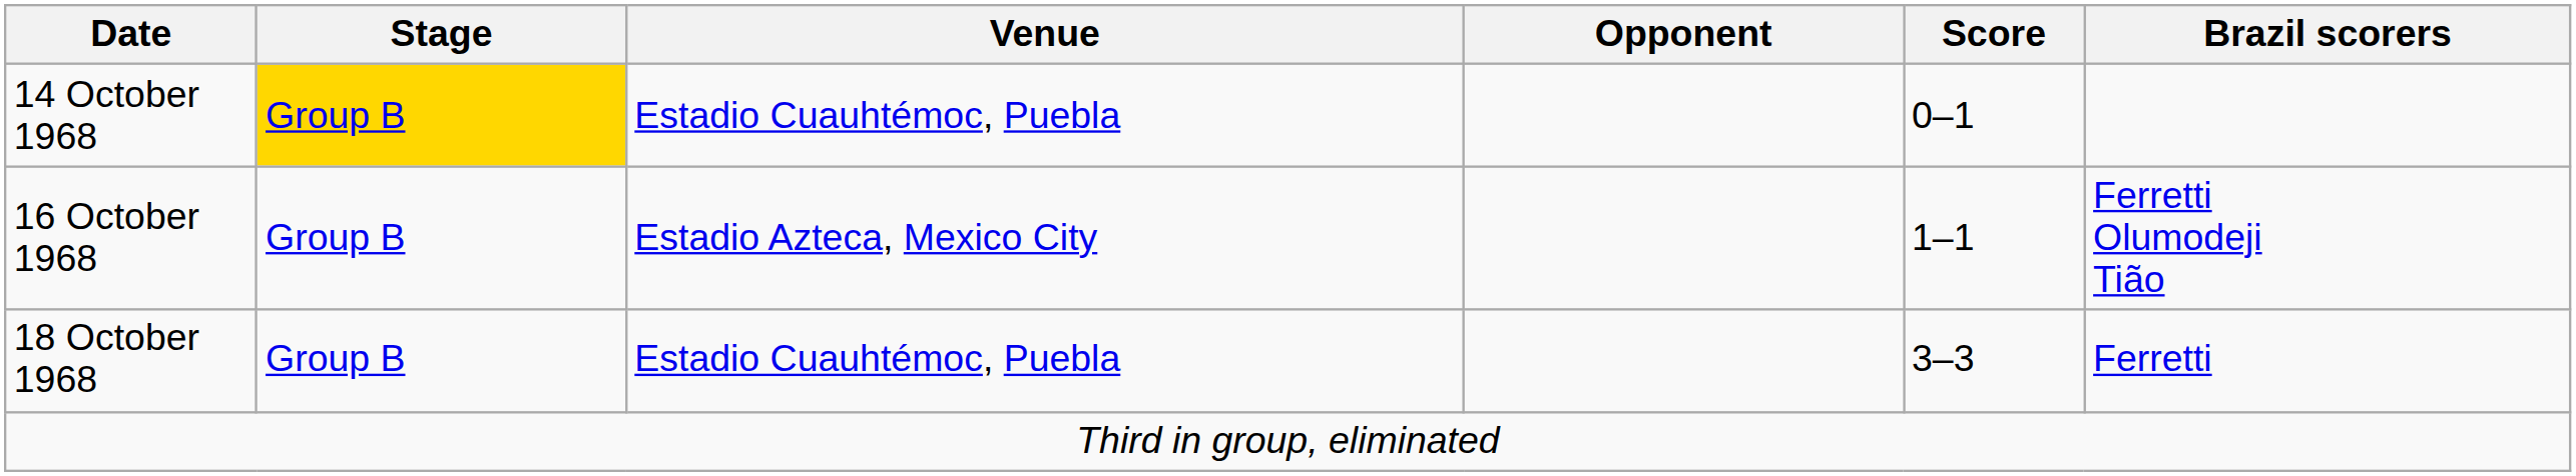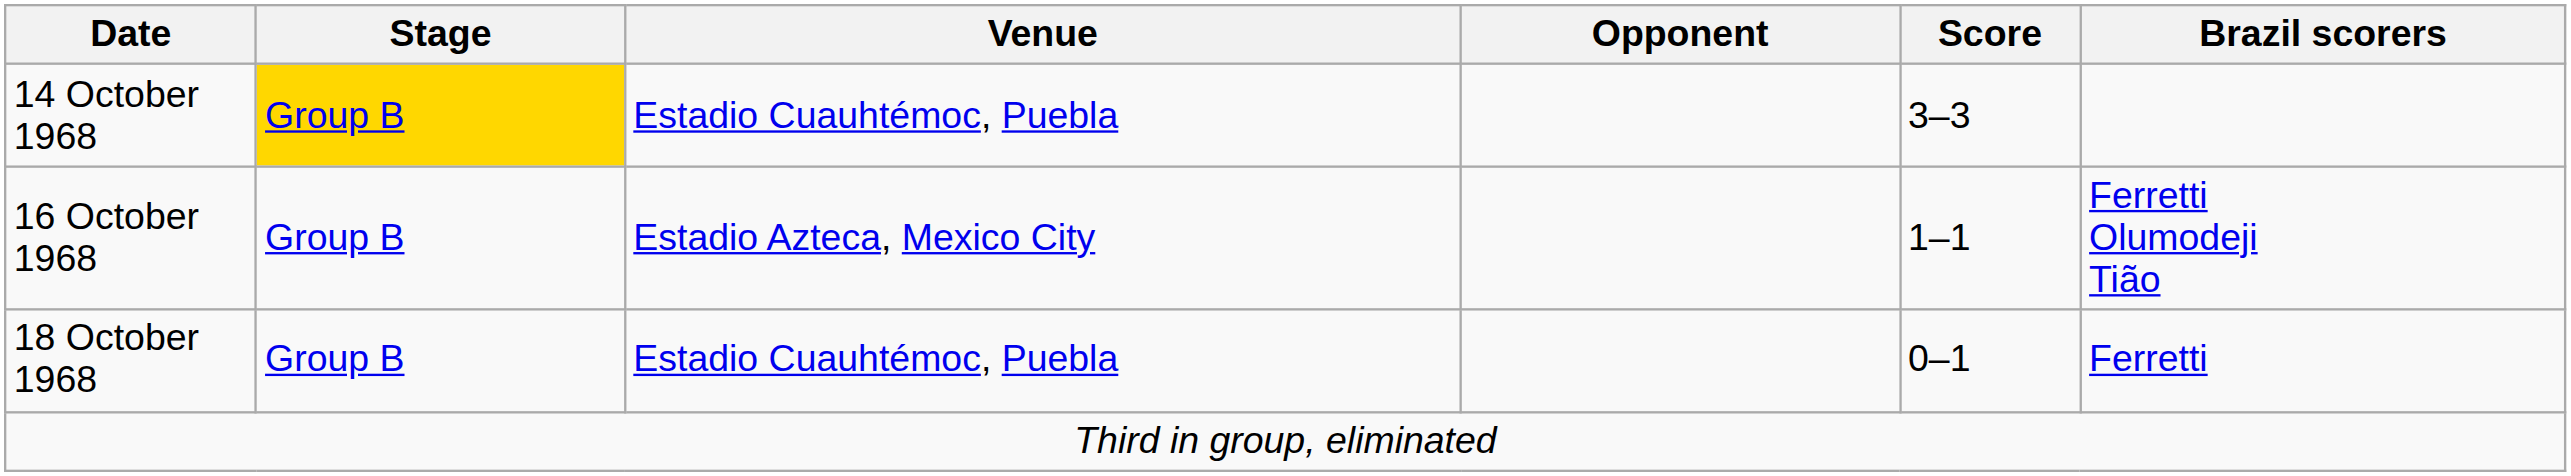14 October 1968 | Score: 0–1 -> 3–3
18 October 1968 | Score: 3–3 -> 0–1
